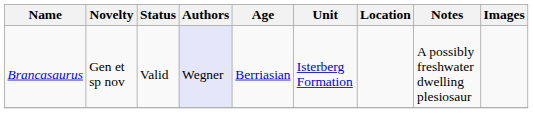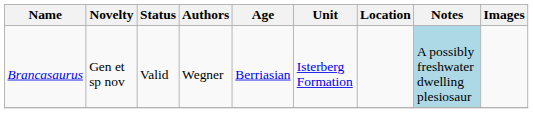Brancasaurus | Authors: lavender background -> no background
Brancasaurus | Notes: no background -> lightblue background
